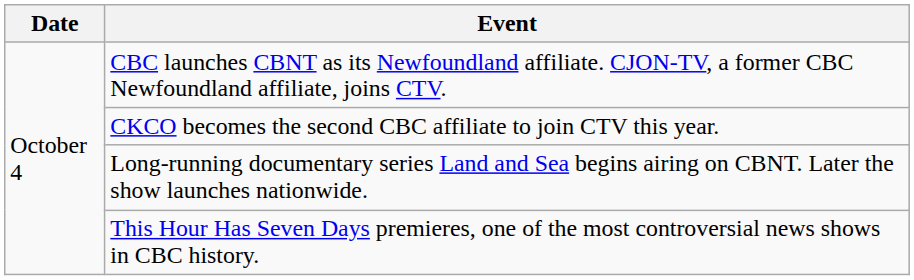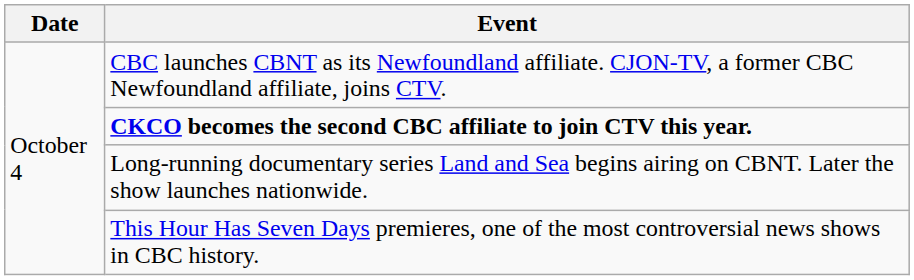CKCO becomes the second CBC affiliate to join CTV this year. | Event: normal -> bold
